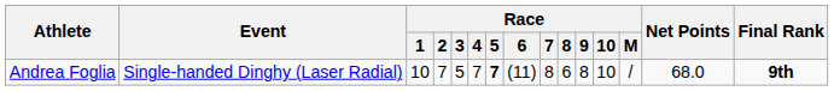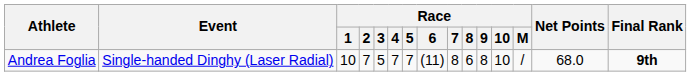Andrea Foglia | Race / 5: bold -> normal
